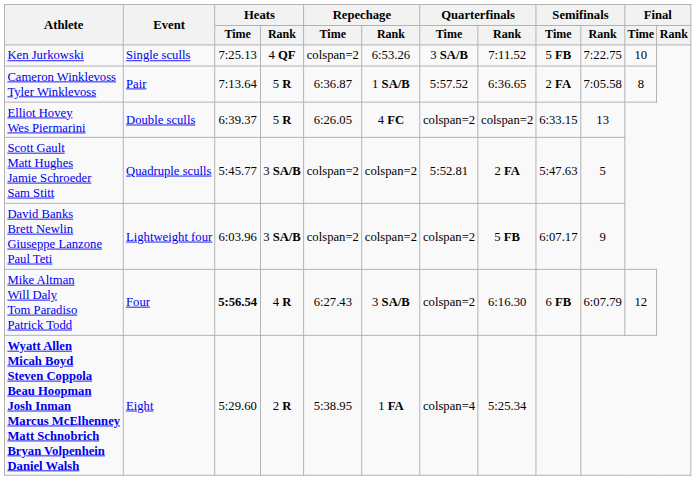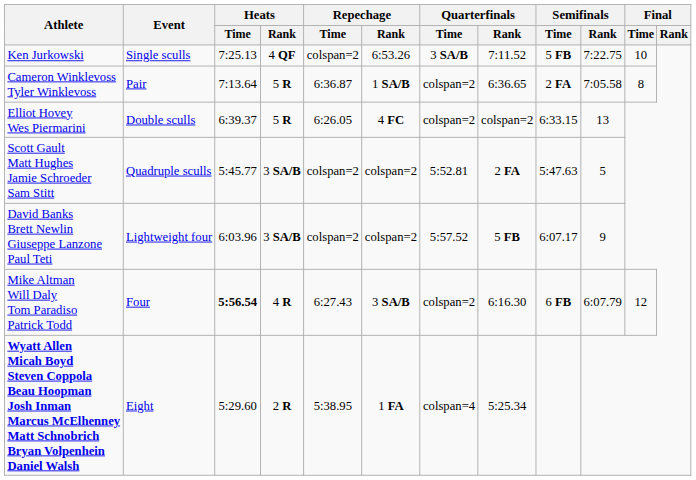Cameron Winklevoss Tyler Winklevoss | Quarterfinals / Time: 5:57.52 -> colspan=2
David Banks Brett Newlin Giuseppe Lanzone Paul Teti | Quarterfinals / Time: colspan=2 -> 5:57.52
